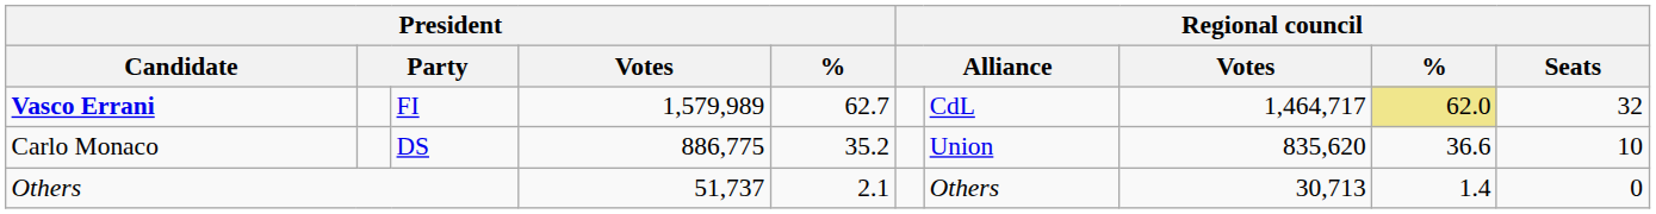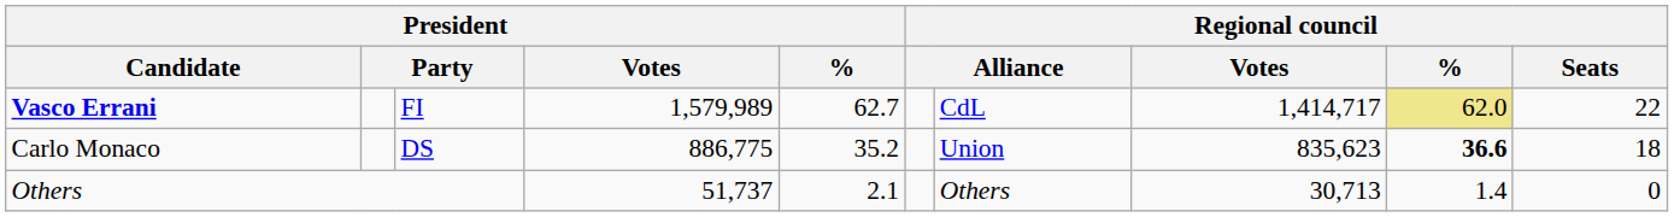Vasco Errani | Regional council / Votes: 1,464,717 -> 1,414,717
Vasco Errani | Regional council / Seats: 32 -> 22
Carlo Monaco | Regional council / Votes: 835,620 -> 835,623
Carlo Monaco | Regional council / %: normal -> bold
Carlo Monaco | Regional council / Seats: 10 -> 18
